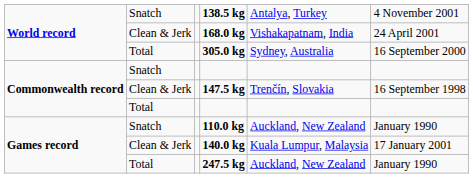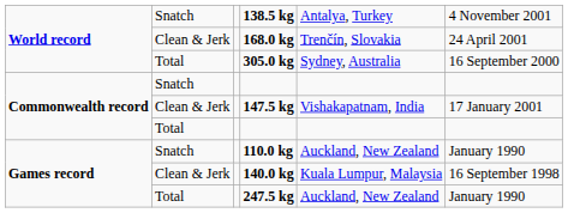168.0 kg | column 5: Vishakapatnam, India -> Trenčín, Slovakia
147.5 kg | column 5: Trenčín, Slovakia -> Vishakapatnam, India
147.5 kg | column 6: 16 September 1998 -> 17 January 2001
140.0 kg | column 6: 17 January 2001 -> 16 September 1998
